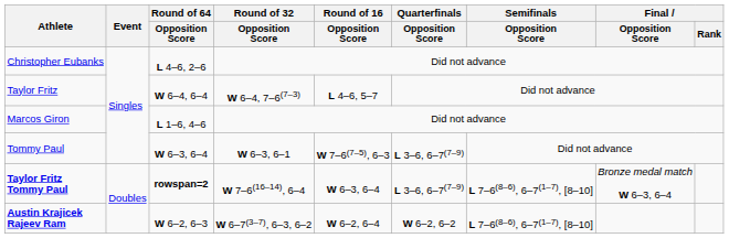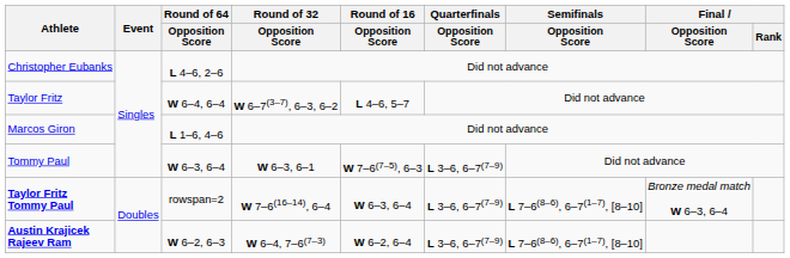Taylor Fritz | Round of 32 / Opposition Score: W 6–4, 7–6(7–3) -> W 6–7(3–7), 6–3, 6–2
Taylor Fritz Tommy Paul | Round of 64 / Opposition Score: bold -> normal
Austin Krajicek Rajeev Ram | Round of 32 / Opposition Score: W 6–7(3–7), 6–3, 6–2 -> W 6–4, 7–6(7–3)
Austin Krajicek Rajeev Ram | Quarterfinals / Opposition Score: W 6–2, 6–2 -> L 3–6, 6–7(7–9)
